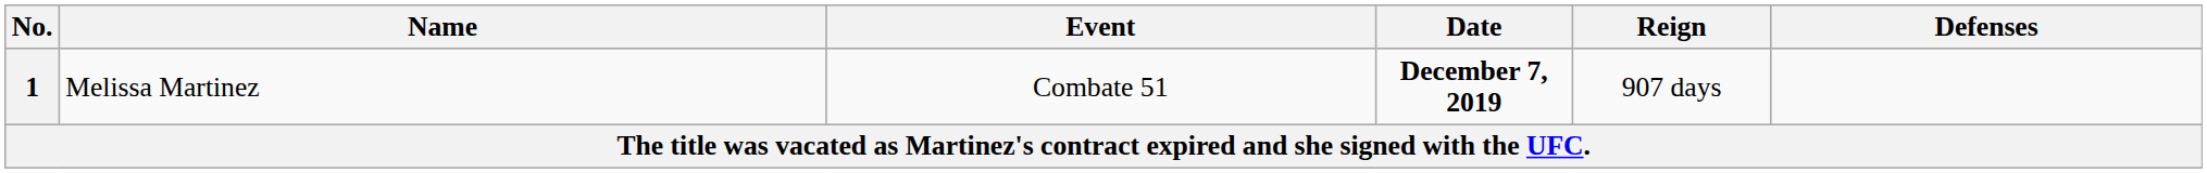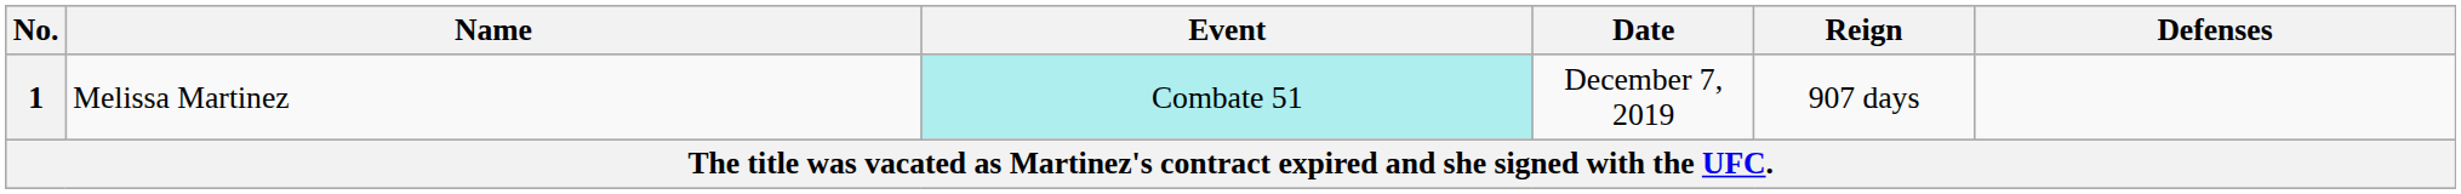1 | Event: no background -> paleturquoise background
1 | Date: bold -> normal
